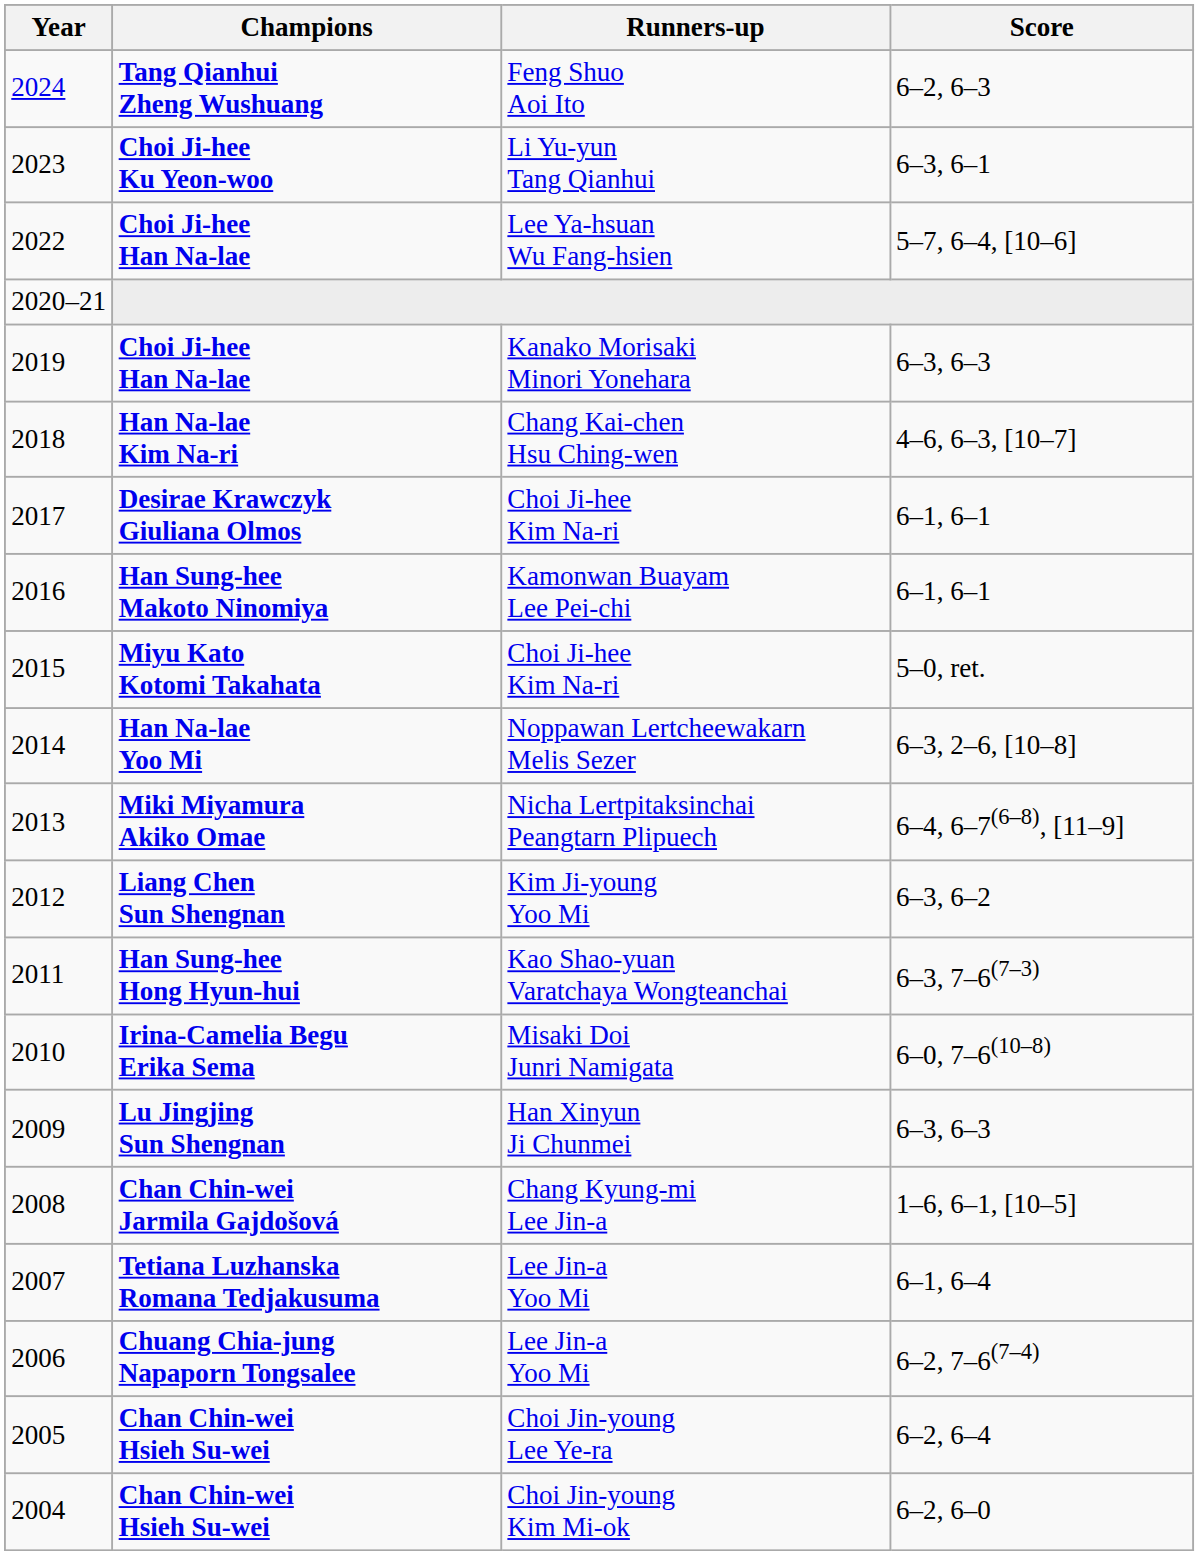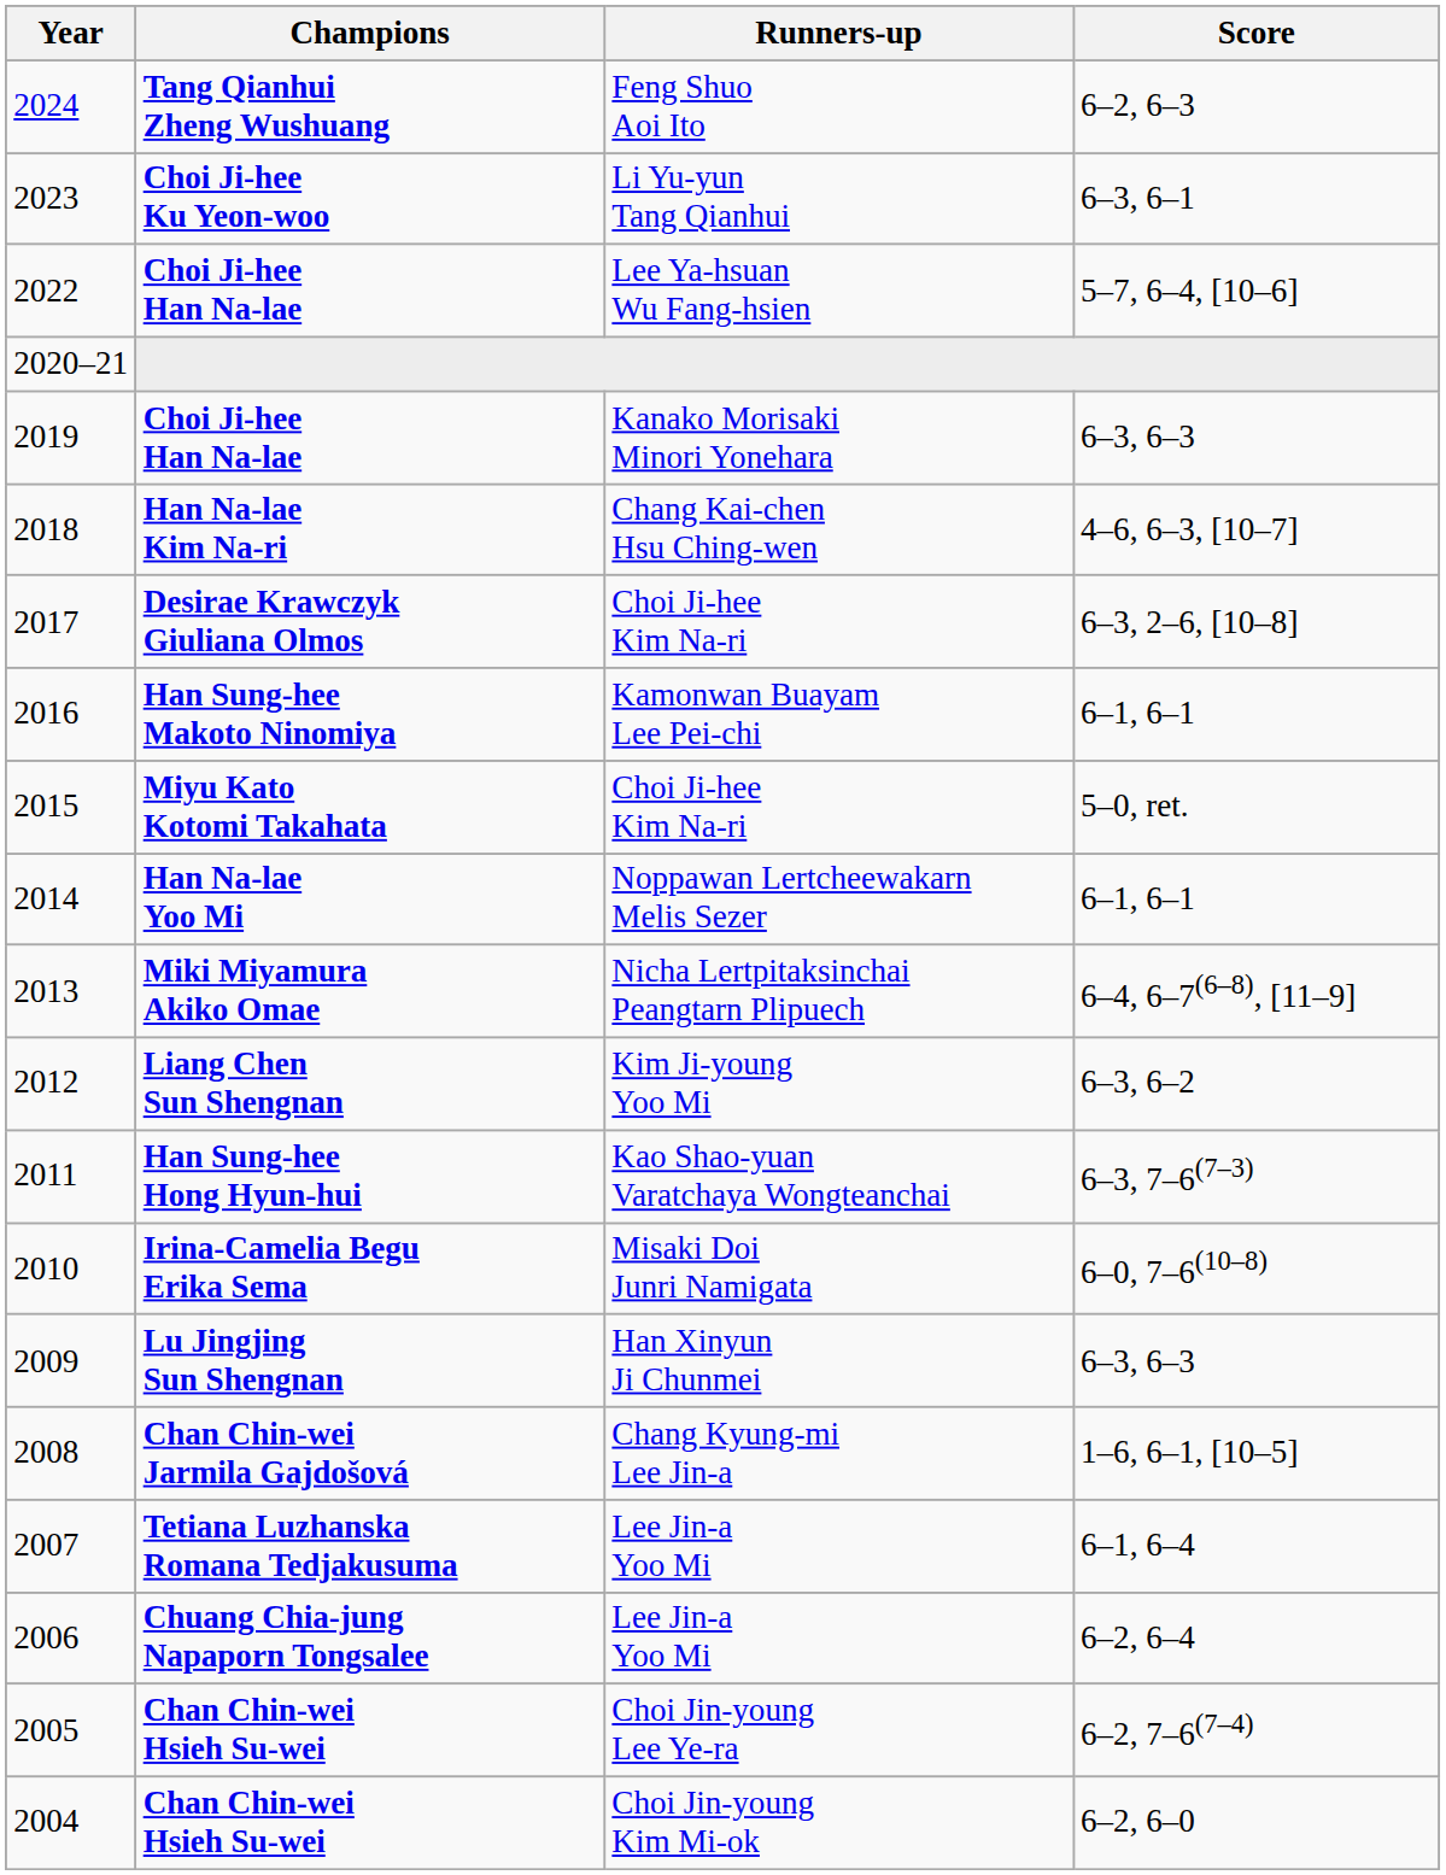Desirae Krawczyk Giuliana Olmos | Score: 6–1, 6–1 -> 6–3, 2–6, [10–8]
Han Na-lae Yoo Mi | Score: 6–3, 2–6, [10–8] -> 6–1, 6–1
Chuang Chia-jung Napaporn Tongsalee | Score: 6–2, 7–6(7–4) -> 6–2, 6–4
Chan Chin-wei Hsieh Su-wei / Choi Jin-young Lee Ye-ra | Score: 6–2, 6–4 -> 6–2, 7–6(7–4)
